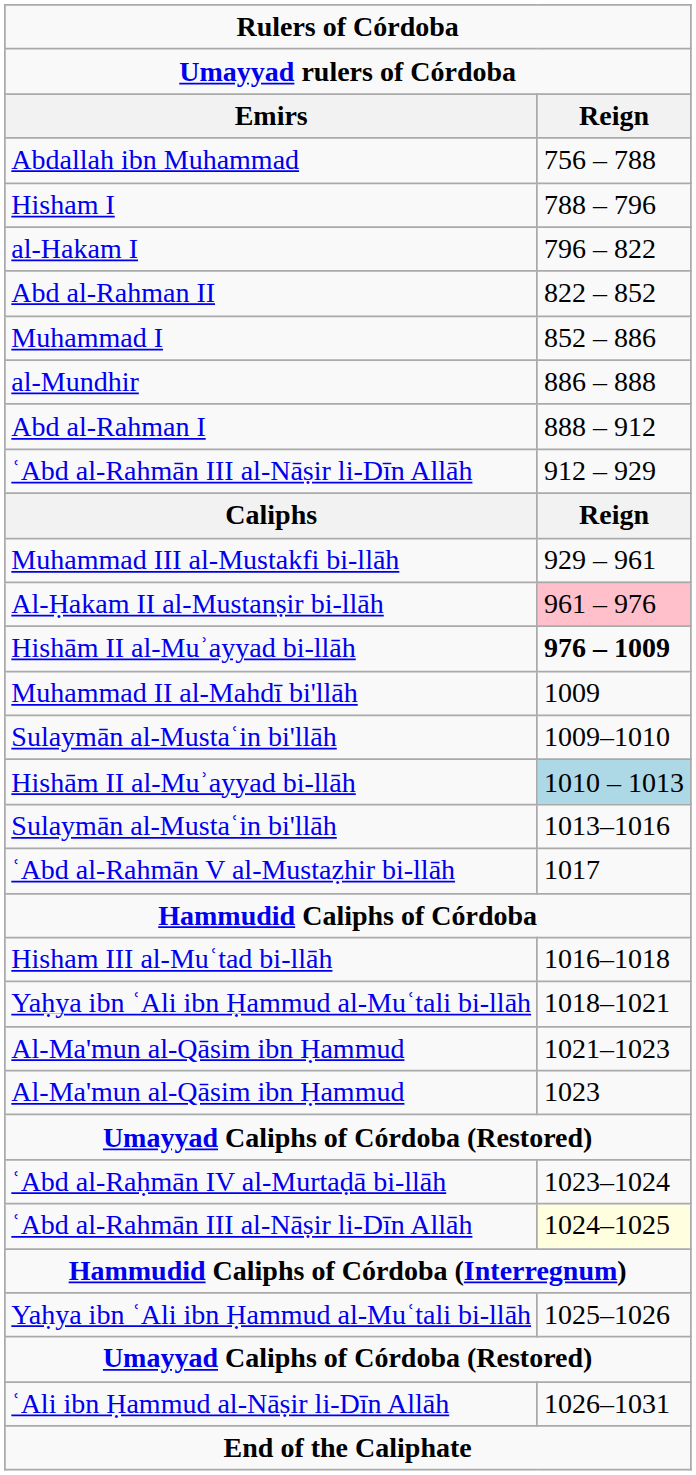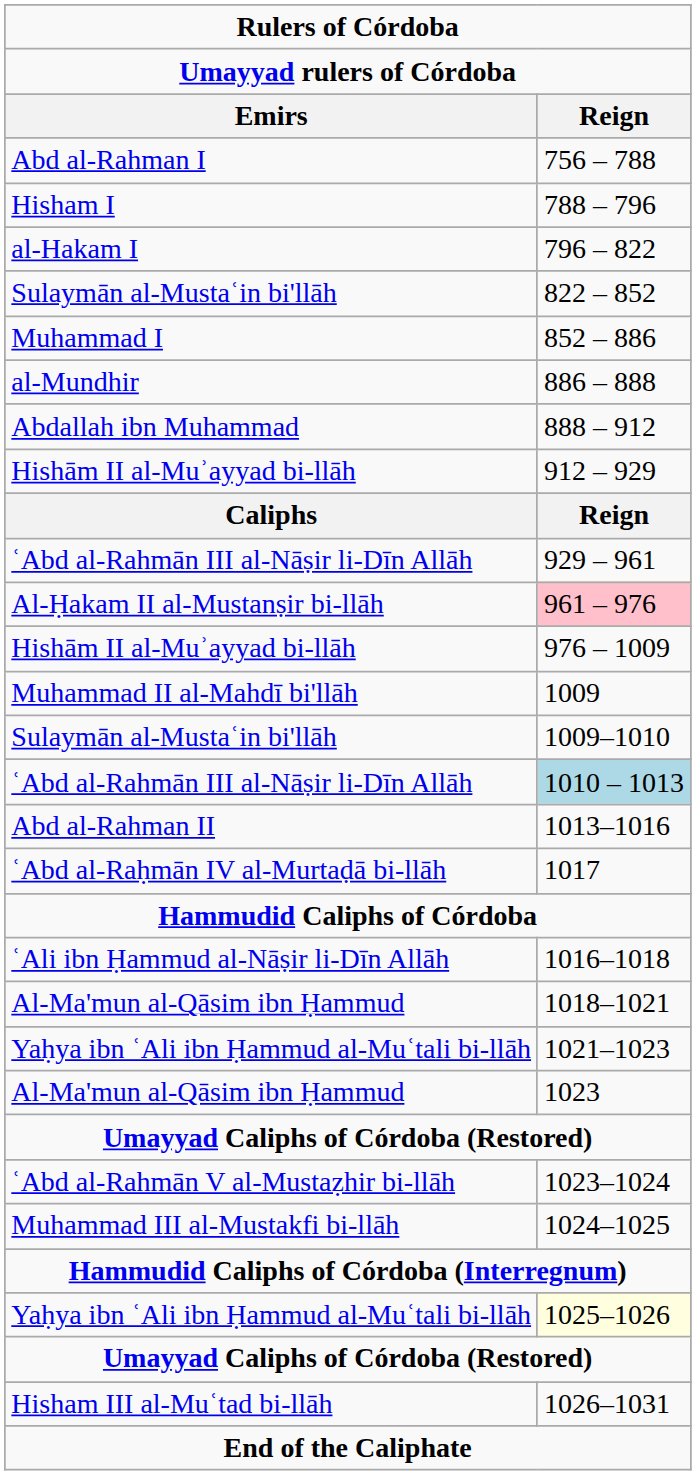row 4 | column 1: Abdallah ibn Muhammad -> Abd al-Rahman I
row 7 | column 1: Abd al-Rahman II -> Sulaymān al-Mustaʿin bi'llāh
row 10 | column 1: Abd al-Rahman I -> Abdallah ibn Muhammad
row 11 | column 1: ʿAbd al-Rahmān III al-Nāṣir li-Dīn Allāh -> Hishām II al-Muʾayyad bi-llāh
row 13 | column 1: Muhammad III al-Mustakfi bi-llāh -> ʿAbd al-Rahmān III al-Nāṣir li-Dīn Allāh
row 15 | column 2: bold -> normal
row 18 | column 1: Hishām II al-Muʾayyad bi-llāh -> ʿAbd al-Rahmān III al-Nāṣir li-Dīn Allāh
row 19 | column 1: Sulaymān al-Mustaʿin bi'llāh -> Abd al-Rahman II
row 20 | column 1: ʿAbd al-Rahmān V al-Mustaẓhir bi-llāh -> ʿAbd al-Raḥmān IV al-Murtaḍā bi-llāh
row 22 | column 1: Hisham III al-Muʿtad bi-llāh -> ʿAli ibn Ḥammud al-Nāṣir li-Dīn Allāh
row 23 | column 1: Yaḥya ibn ʿAli ibn Ḥammud al-Muʿtali bi-llāh -> Al-Ma'mun al-Qāsim ibn Ḥammud
row 24 | column 1: Al-Ma'mun al-Qāsim ibn Ḥammud -> Yaḥya ibn ʿAli ibn Ḥammud al-Muʿtali bi-llāh
row 27 | column 1: ʿAbd al-Raḥmān IV al-Murtaḍā bi-llāh -> ʿAbd al-Rahmān V al-Mustaẓhir bi-llāh
row 28 | column 1: ʿAbd al-Rahmān III al-Nāṣir li-Dīn Allāh -> Muhammad III al-Mustakfi bi-llāh
row 28 | column 2: lightyellow background -> no background
row 30 | column 2: no background -> lightyellow background
row 32 | column 1: ʿAli ibn Ḥammud al-Nāṣir li-Dīn Allāh -> Hisham III al-Muʿtad bi-llāh
